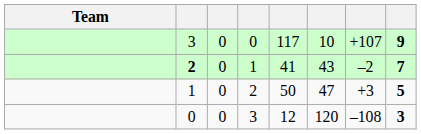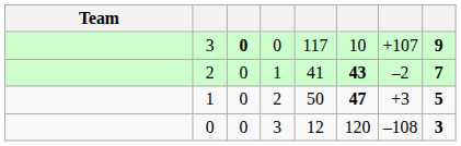row 2 | column 3: normal -> bold
row 3 | column 2: bold -> normal
row 3 | column 6: normal -> bold
row 4 | column 6: normal -> bold
